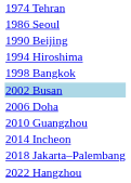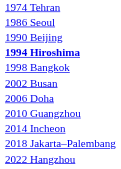1994 Hiroshima | column 1: normal -> bold
2002 Busan | column 1: lightblue background -> no background
